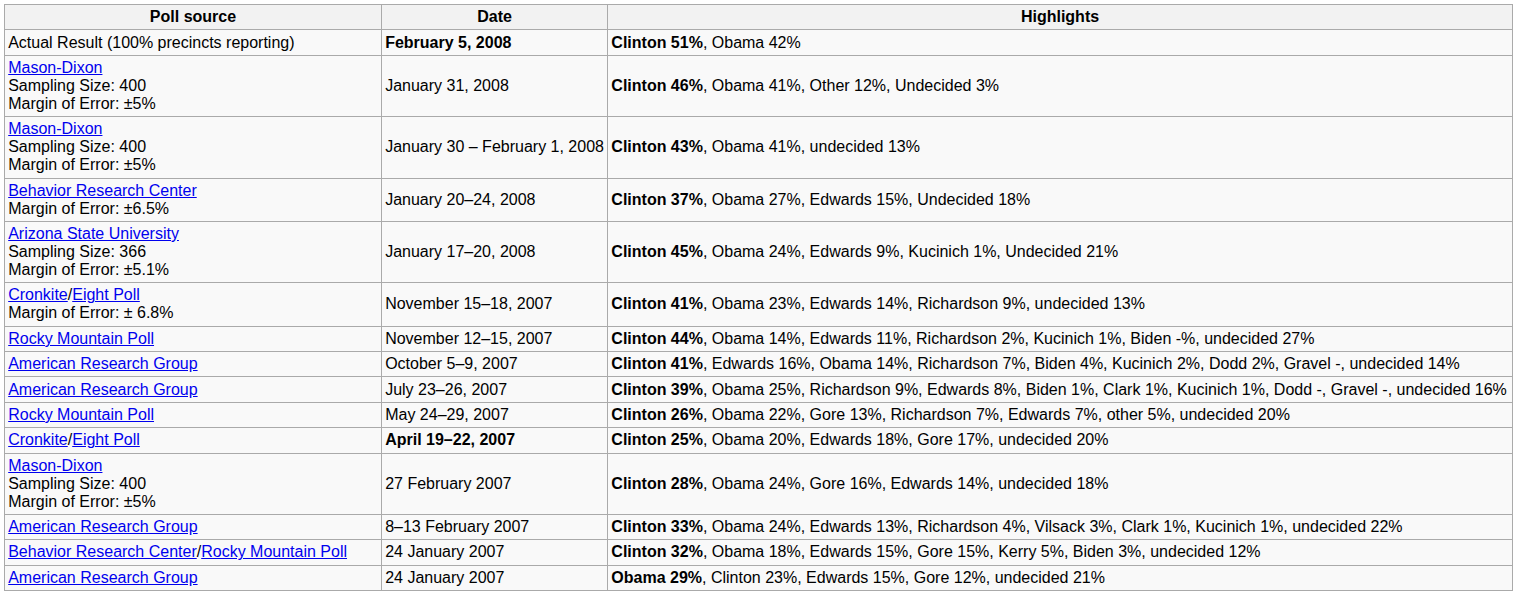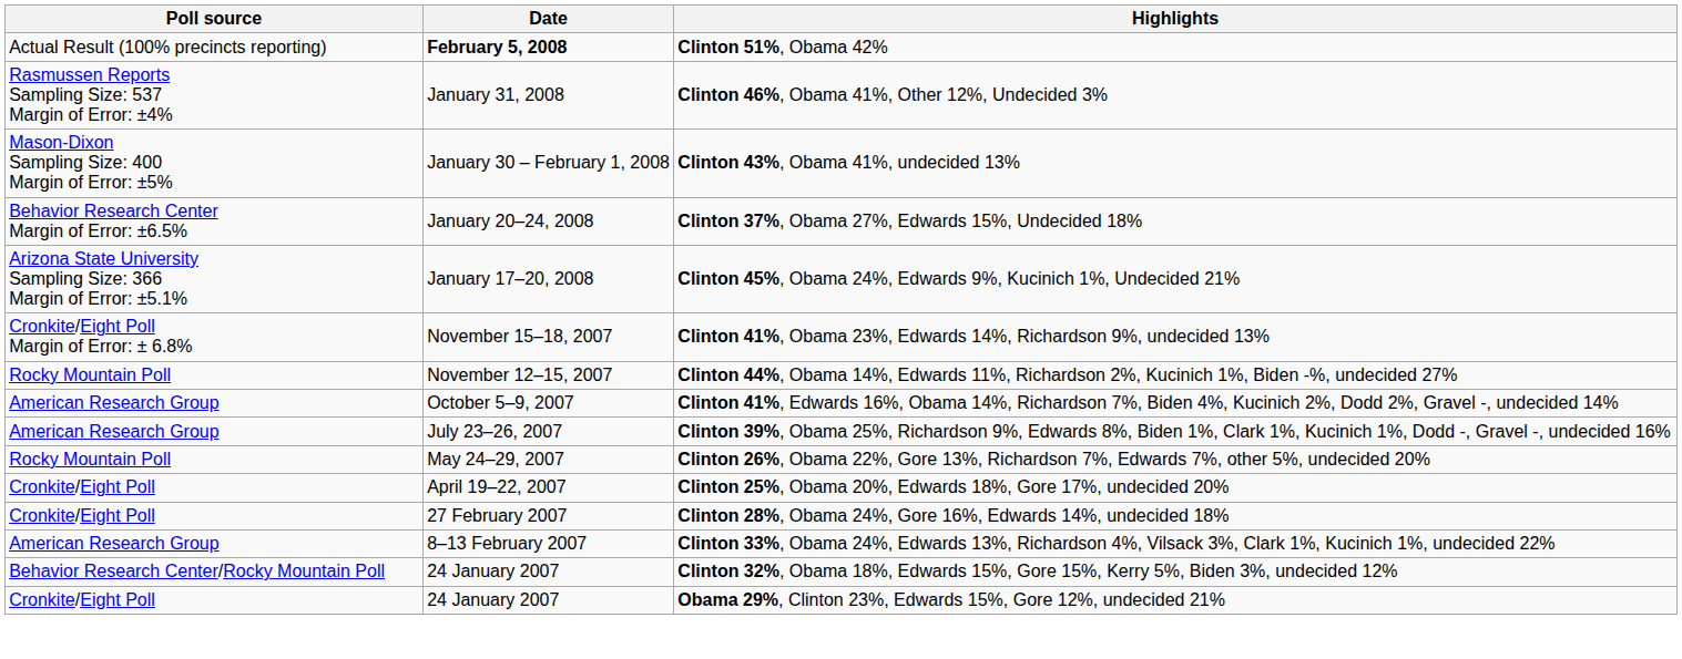Clinton 46%, Obama 41%, Other 12%, Undecided 3% | Poll source: Mason-Dixon Sampling Size: 400 Margin of Error: ±5% -> Rasmussen Reports Sampling Size: 537 Margin of Error: ±4%
Clinton 25%, Obama 20%, Edwards 18%, Gore 17%, undecided 20% | Date: bold -> normal
Clinton 28%, Obama 24%, Gore 16%, Edwards 14%, undecided 18% | Poll source: Mason-Dixon Sampling Size: 400 Margin of Error: ±5% -> Cronkite/Eight Poll
Obama 29%, Clinton 23%, Edwards 15%, Gore 12%, undecided 21% | Poll source: American Research Group -> Cronkite/Eight Poll
